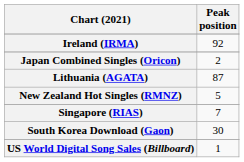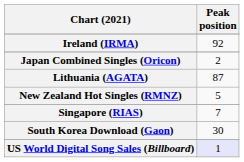US World Digital Song Sales (Billboard) | Peak position: no background -> lavender background
